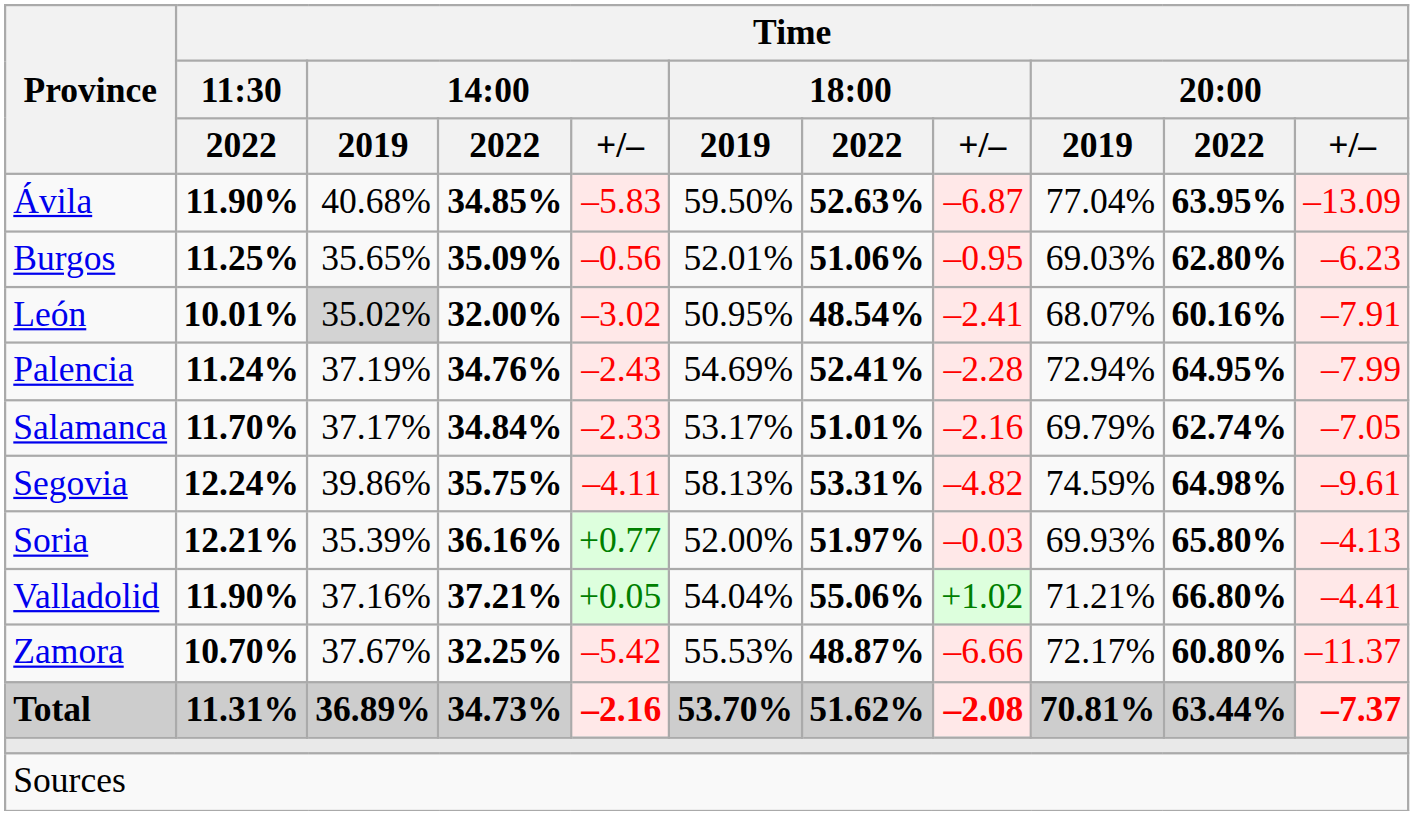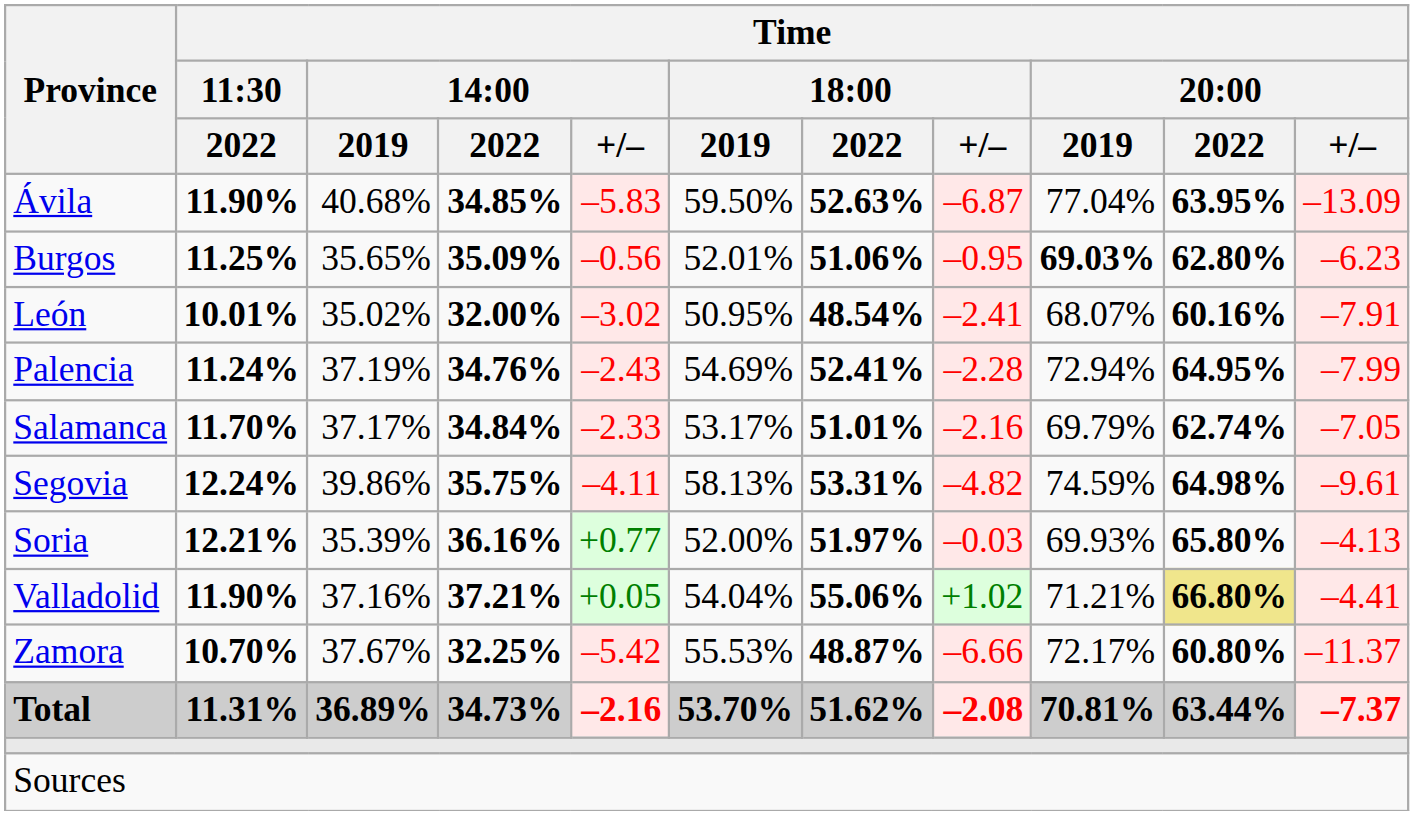Burgos | Time / 20:00 / 2019: normal -> bold
León | Time / 14:00 / 2019: lightgrey background -> no background
Valladolid | Time / 20:00 / 2022: no background -> khaki background
